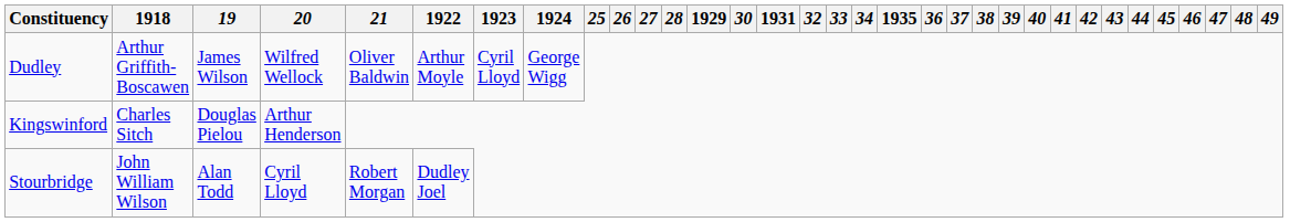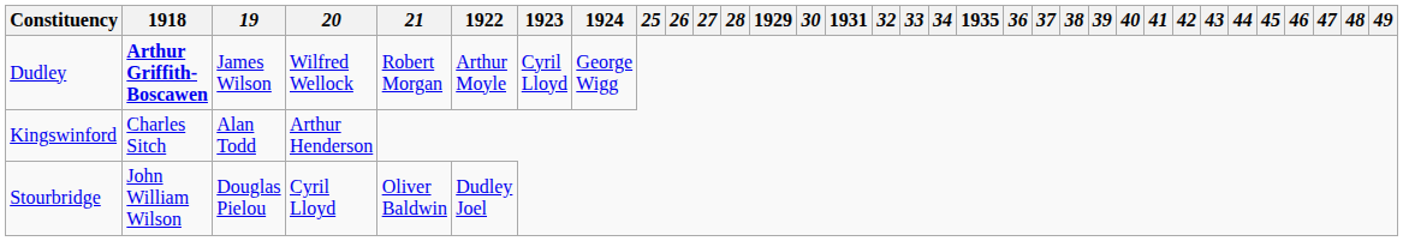Dudley | 1918: normal -> bold
Dudley | 21: Oliver Baldwin -> Robert Morgan
Kingswinford | 19: Douglas Pielou -> Alan Todd
Stourbridge | 19: Alan Todd -> Douglas Pielou
Stourbridge | 21: Robert Morgan -> Oliver Baldwin
